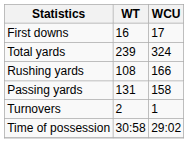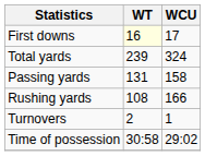First downs | WT: no background -> lightyellow background
rows swapped: Rushing yards <-> Passing yards
